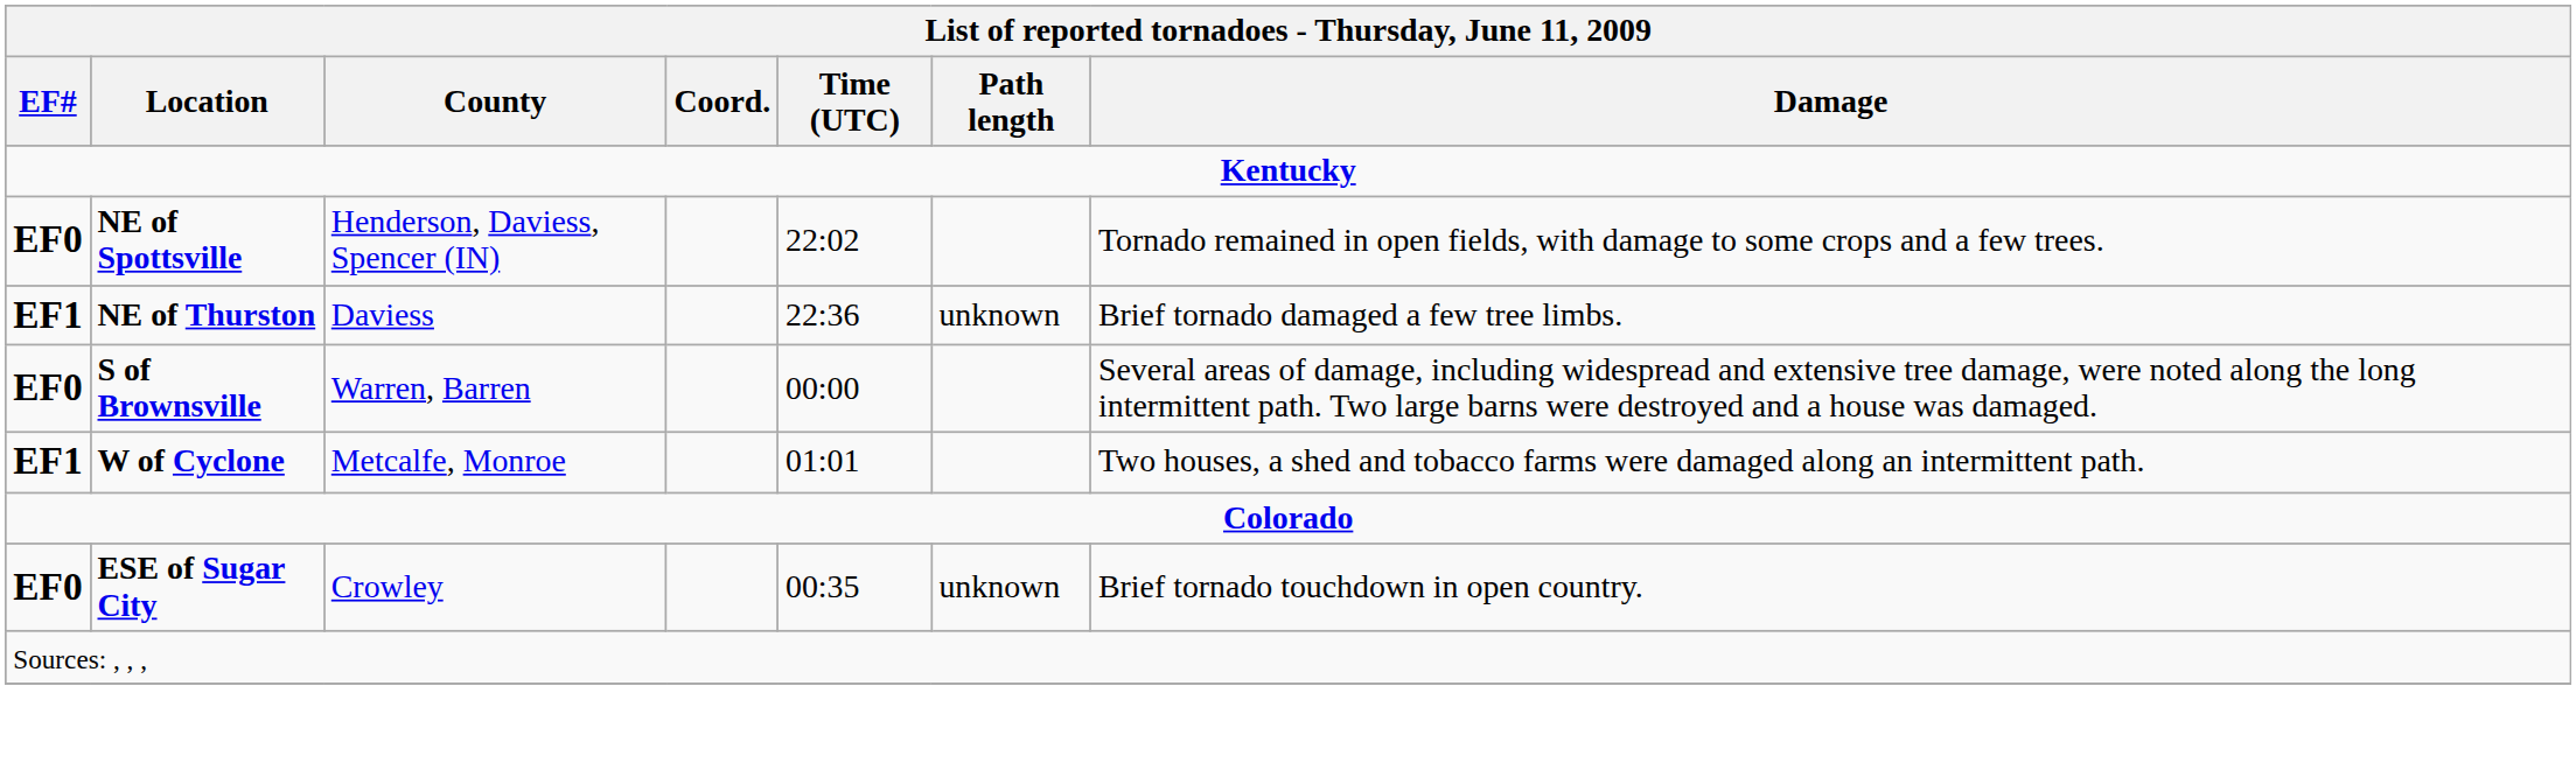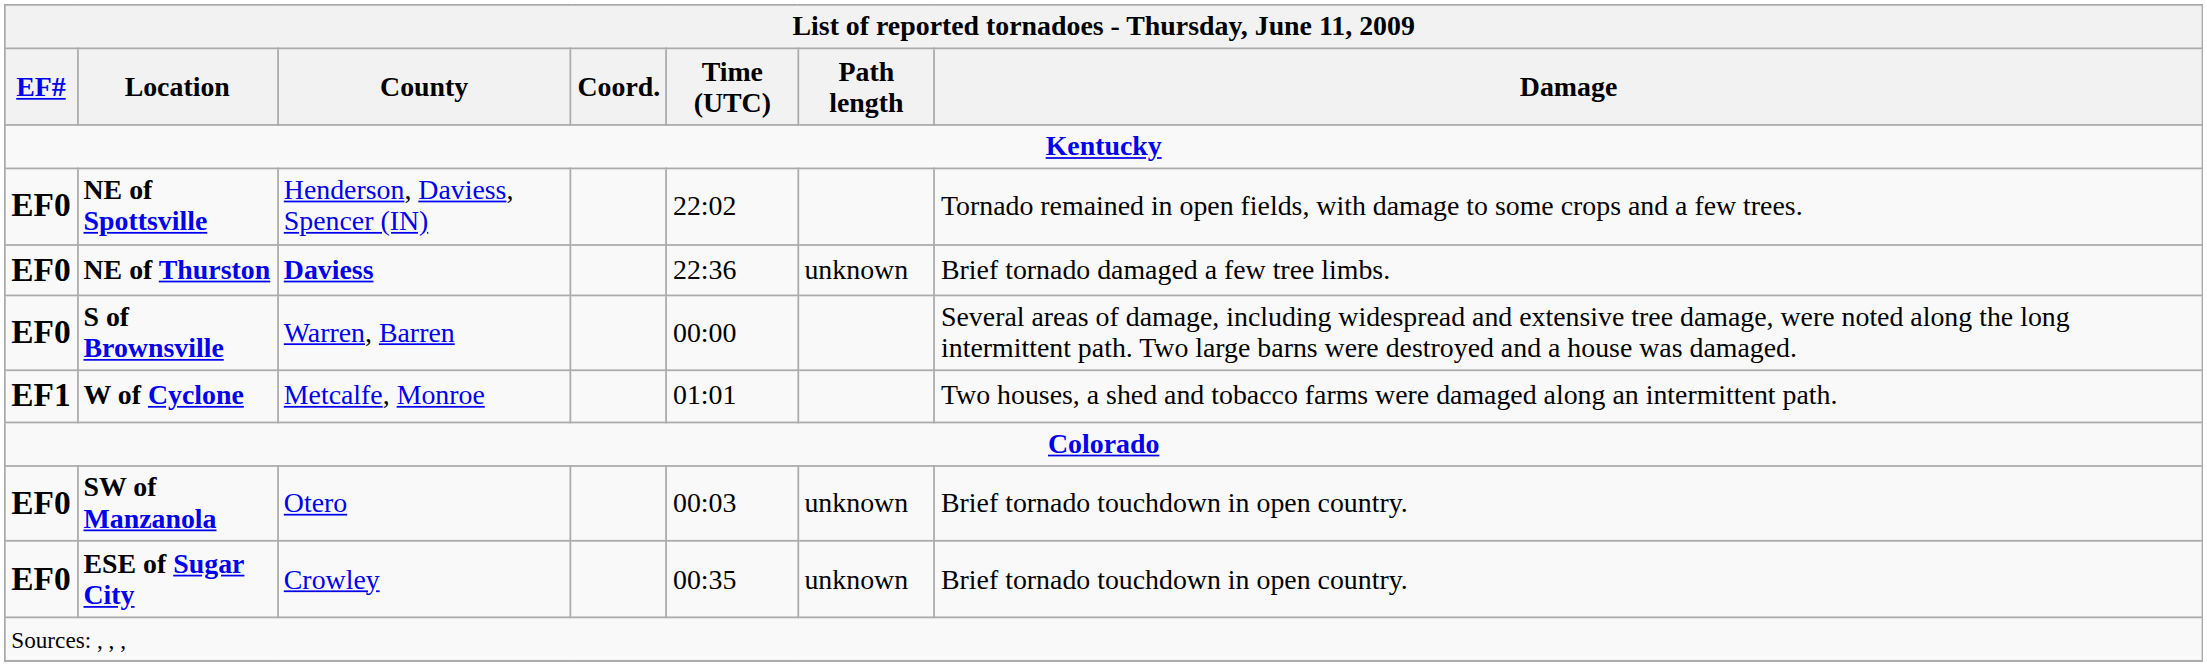NE of Thurston | EF#: EF1 -> EF0
NE of Thurston | County: normal -> bold
+ row: EF0 | SW of Manzanola | Otero | 00:03 | unknown | Brief tornado touchdown in open country.
